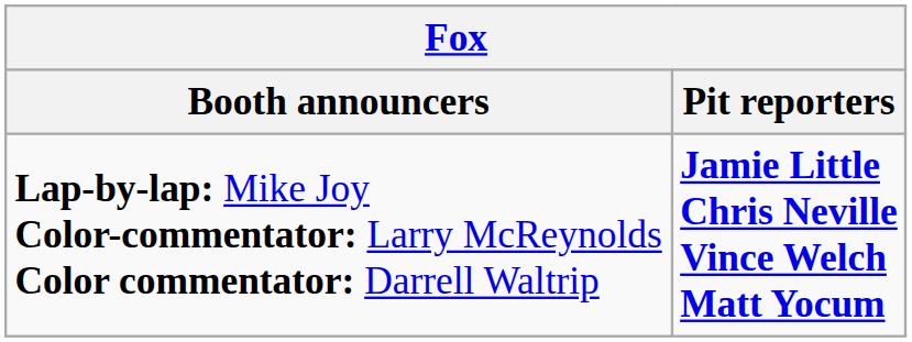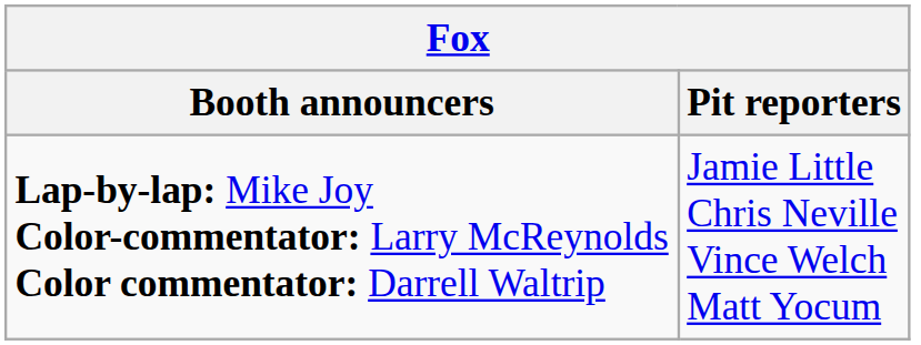row 3 | Pit reporters: bold -> normal
